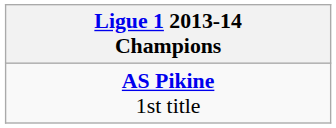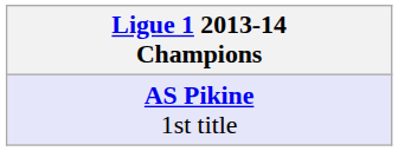row 2 | column 1: no background -> lavender background
